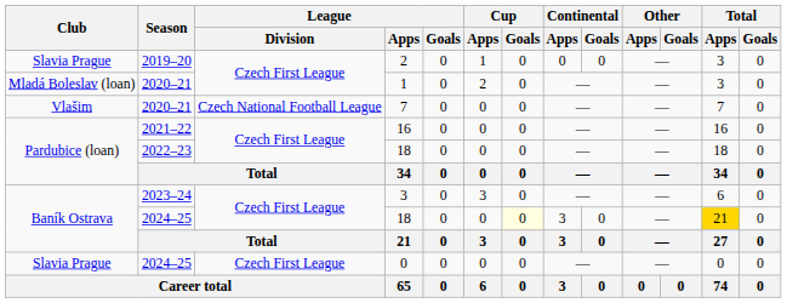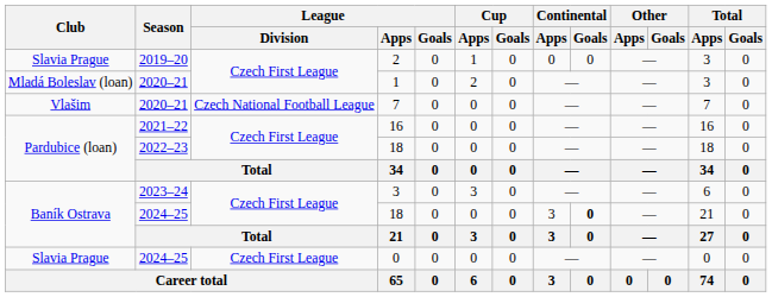2024–25 / 18 | Cup / Goals: lightyellow background -> no background
2024–25 / 18 | Continental / Goals: normal -> bold
2024–25 / 18 | Total / Apps: gold background -> no background
